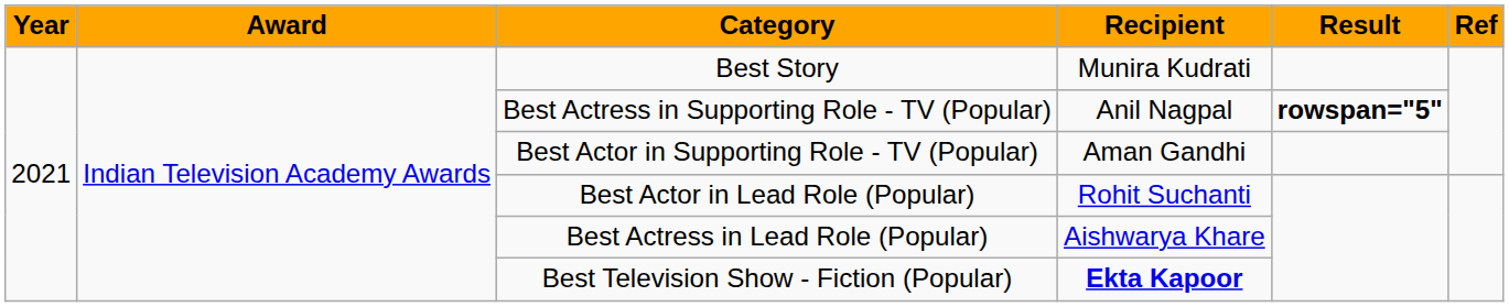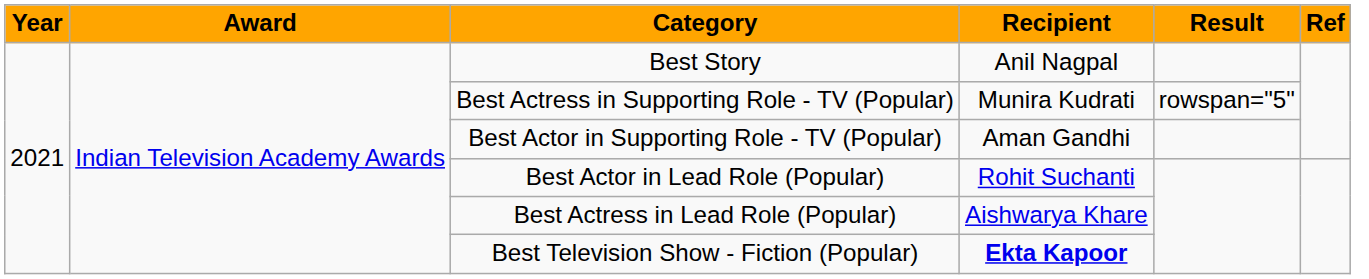Best Story | Recipient: Munira Kudrati -> Anil Nagpal
Best Actress in Supporting Role - TV (Popular) | Recipient: Anil Nagpal -> Munira Kudrati
Best Actress in Supporting Role - TV (Popular) | Result: bold -> normal
